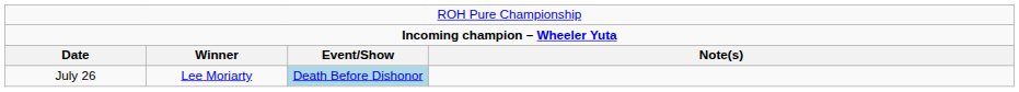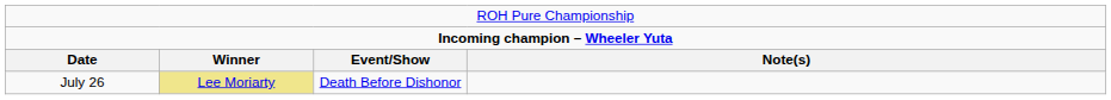July 26 | column 2: no background -> khaki background
July 26 | column 3: lightblue background -> no background
